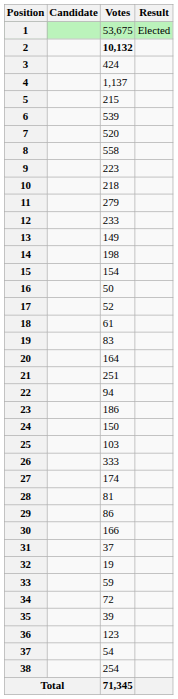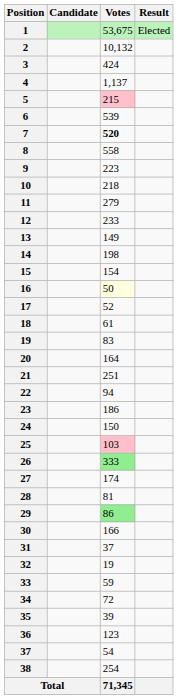2 | Votes: bold -> normal
5 | Votes: no background -> pink background
7 | Votes: normal -> bold
16 | Votes: no background -> lightyellow background
25 | Votes: no background -> pink background
26 | Votes: no background -> lightgreen background
29 | Votes: no background -> lightgreen background
